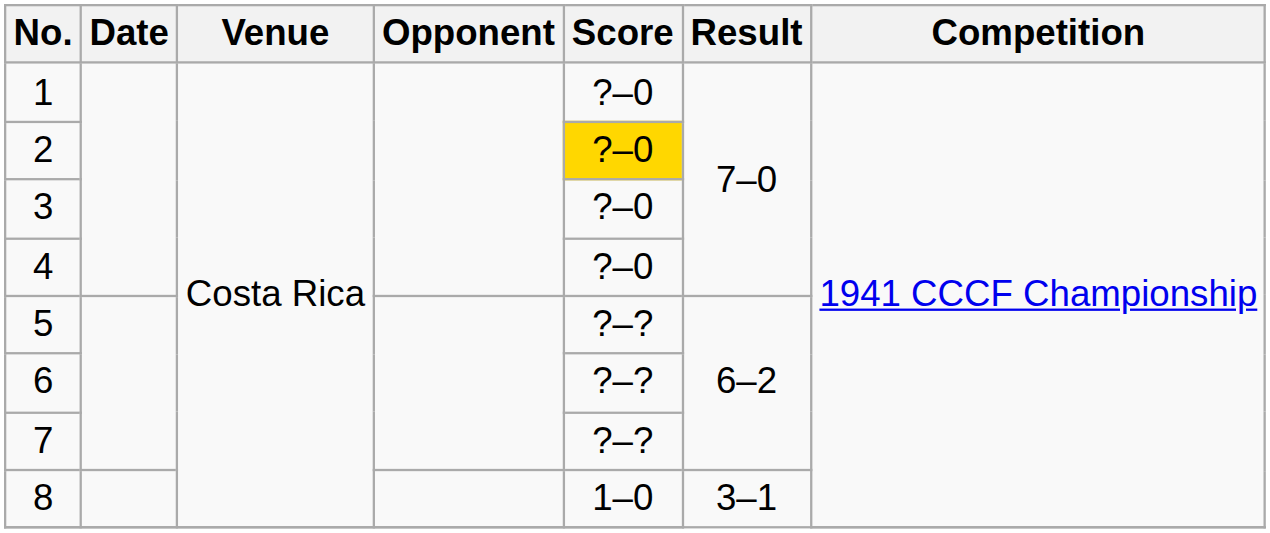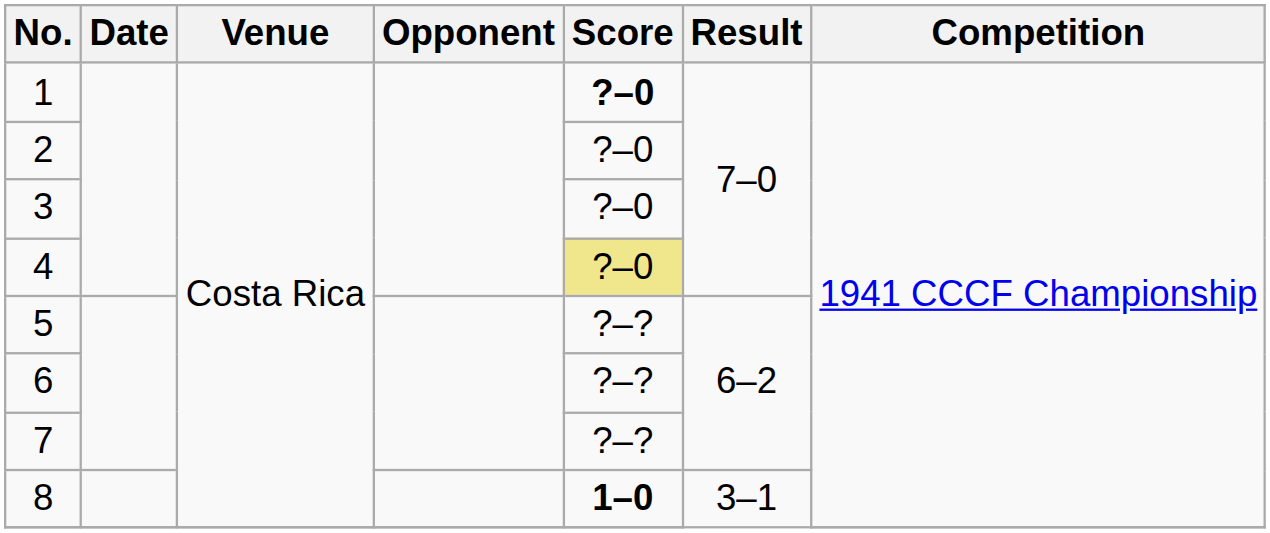1 | Score: normal -> bold
2 | Score: gold background -> no background
4 | Score: no background -> khaki background
8 | Score: normal -> bold
